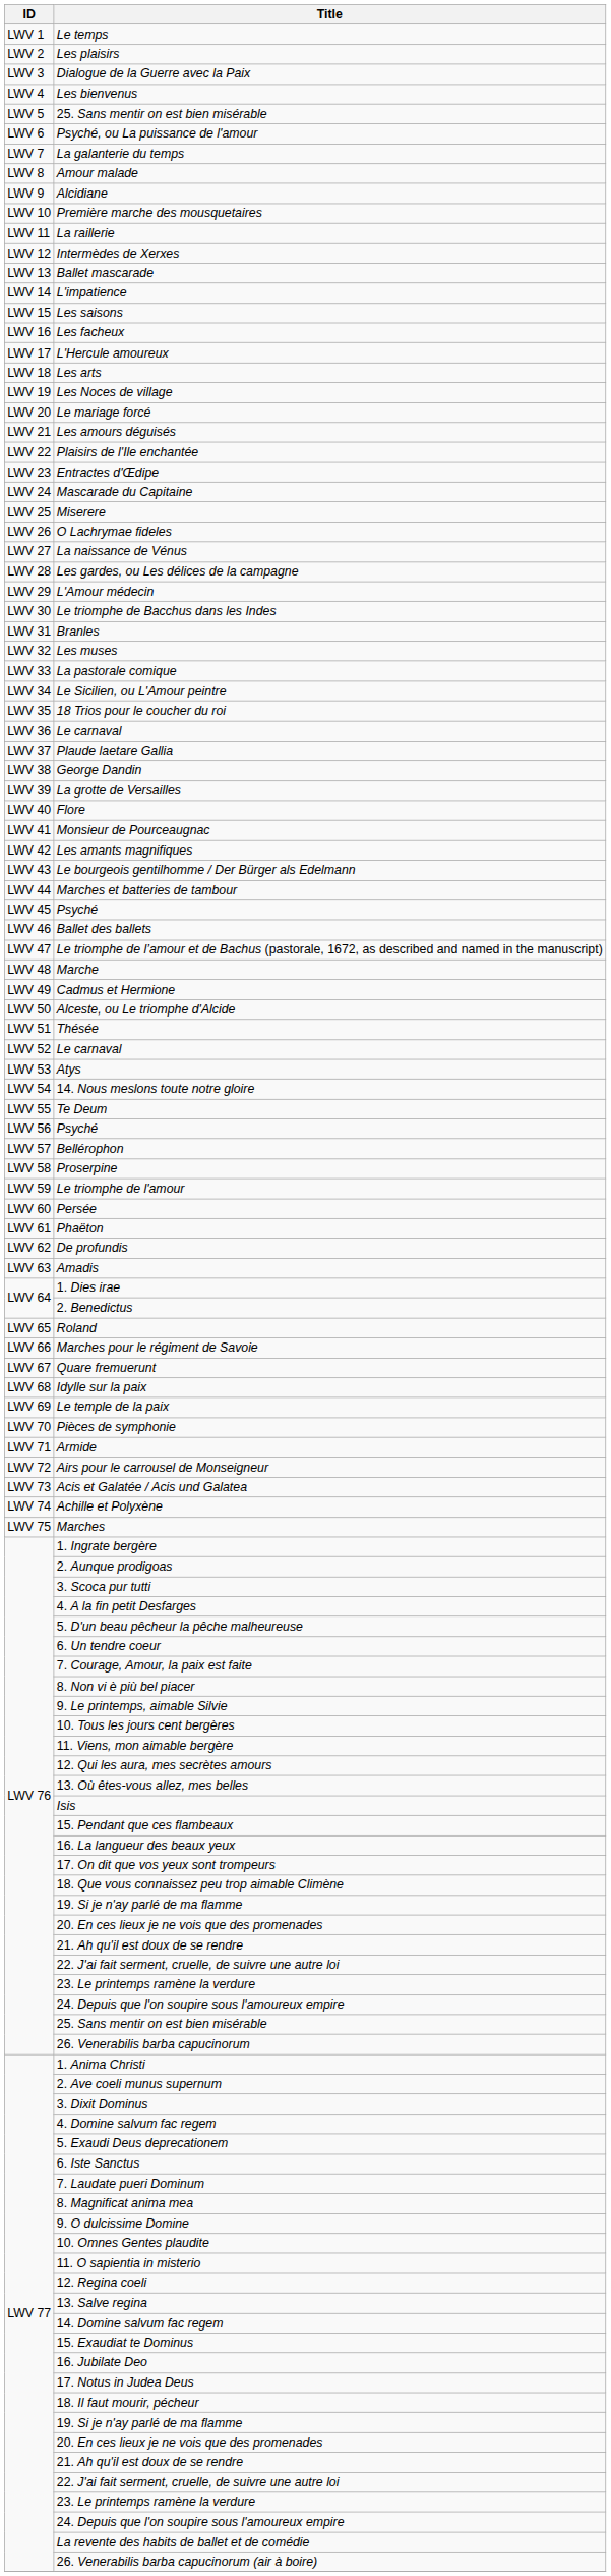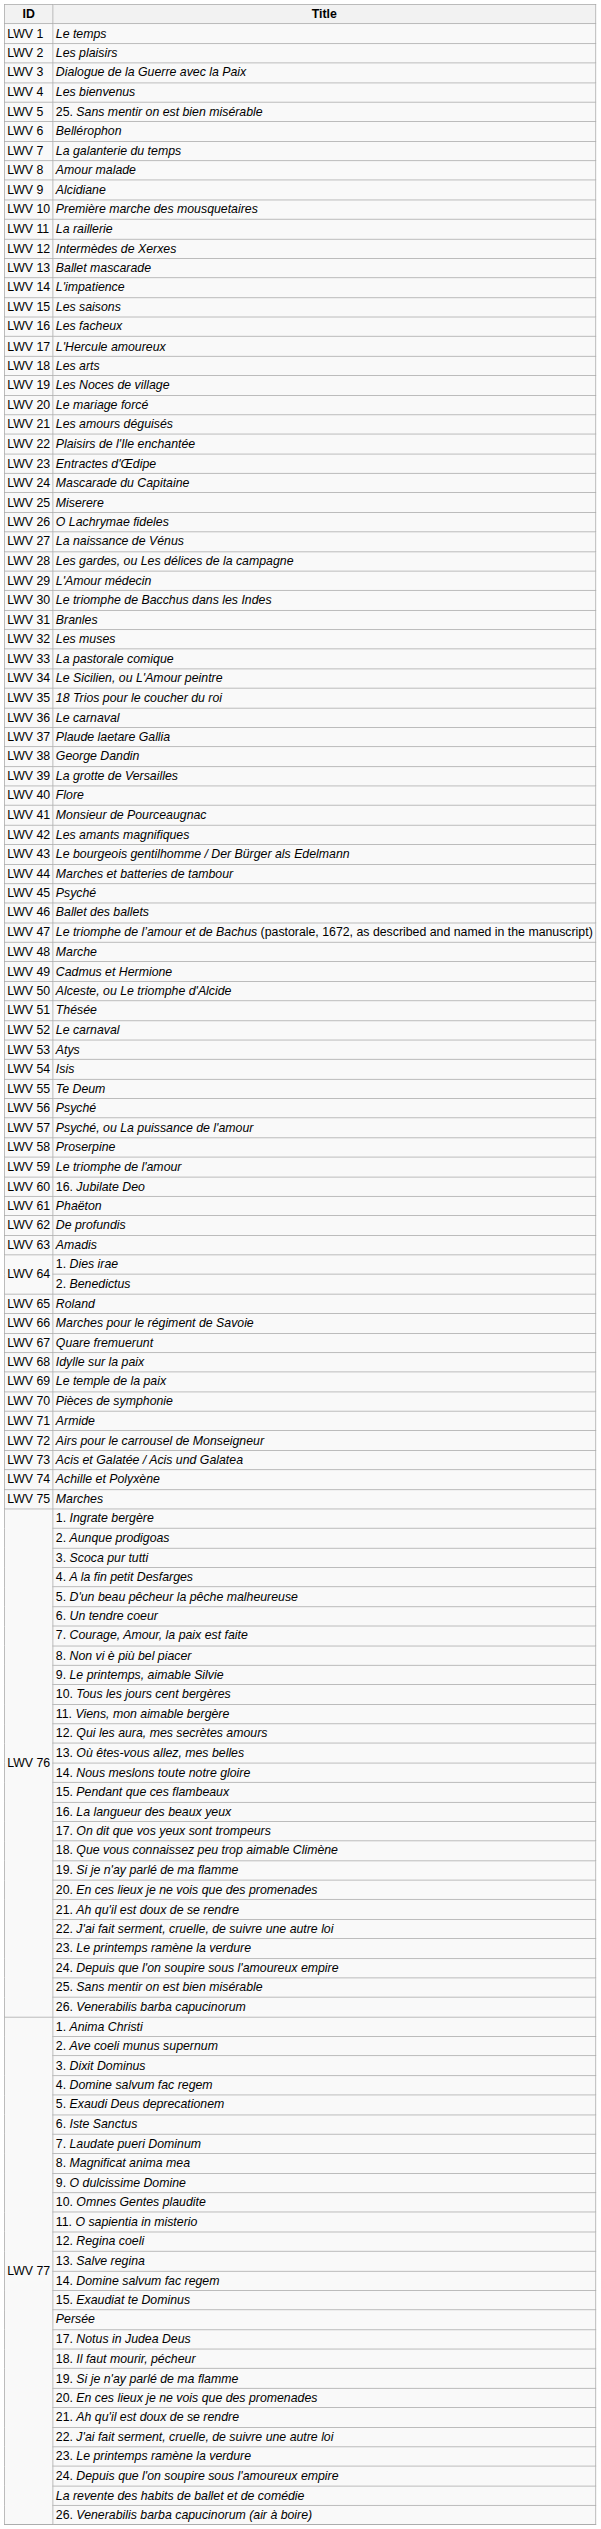row 7 | Title: Psyché, ou La puissance de l'amour -> Bellérophon
row 55 | Title: 14. Nous meslons toute notre gloire -> Isis
row 58 | Title: Bellérophon -> Psyché, ou La puissance de l'amour
row 61 | Title: Persée -> 16. Jubilate Deo
row 91 | Title: Isis -> 14. Nous meslons toute notre gloire
row 119 | Title: 16. Jubilate Deo -> Persée
